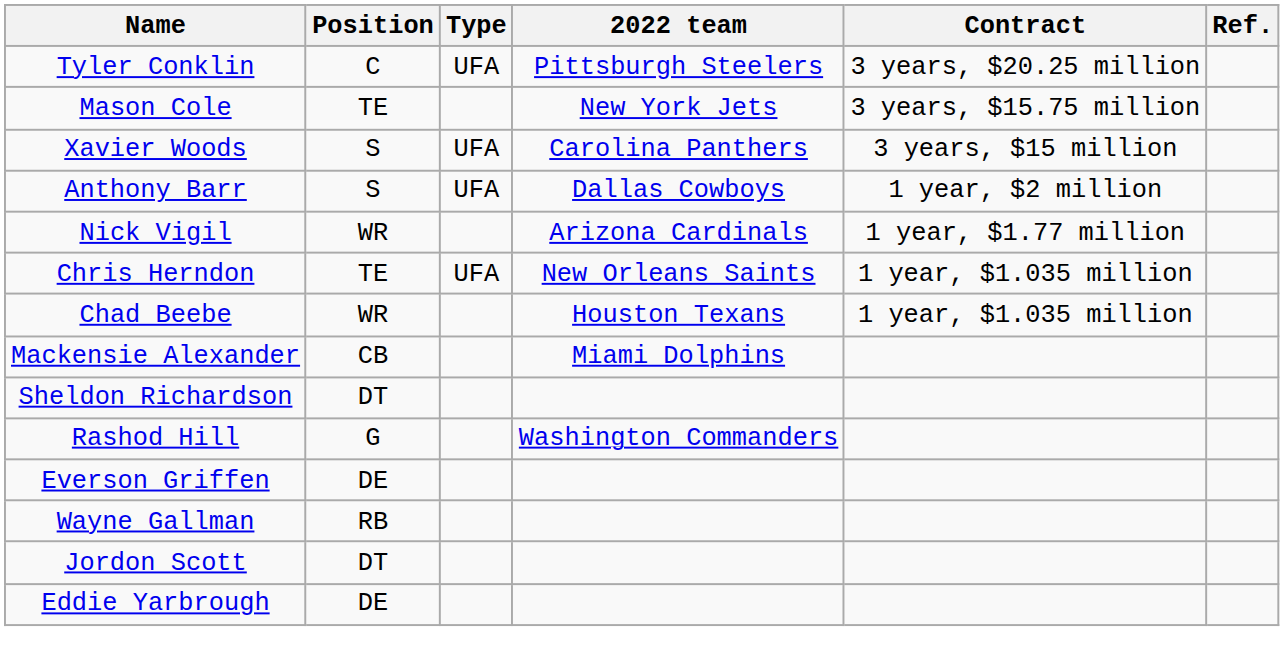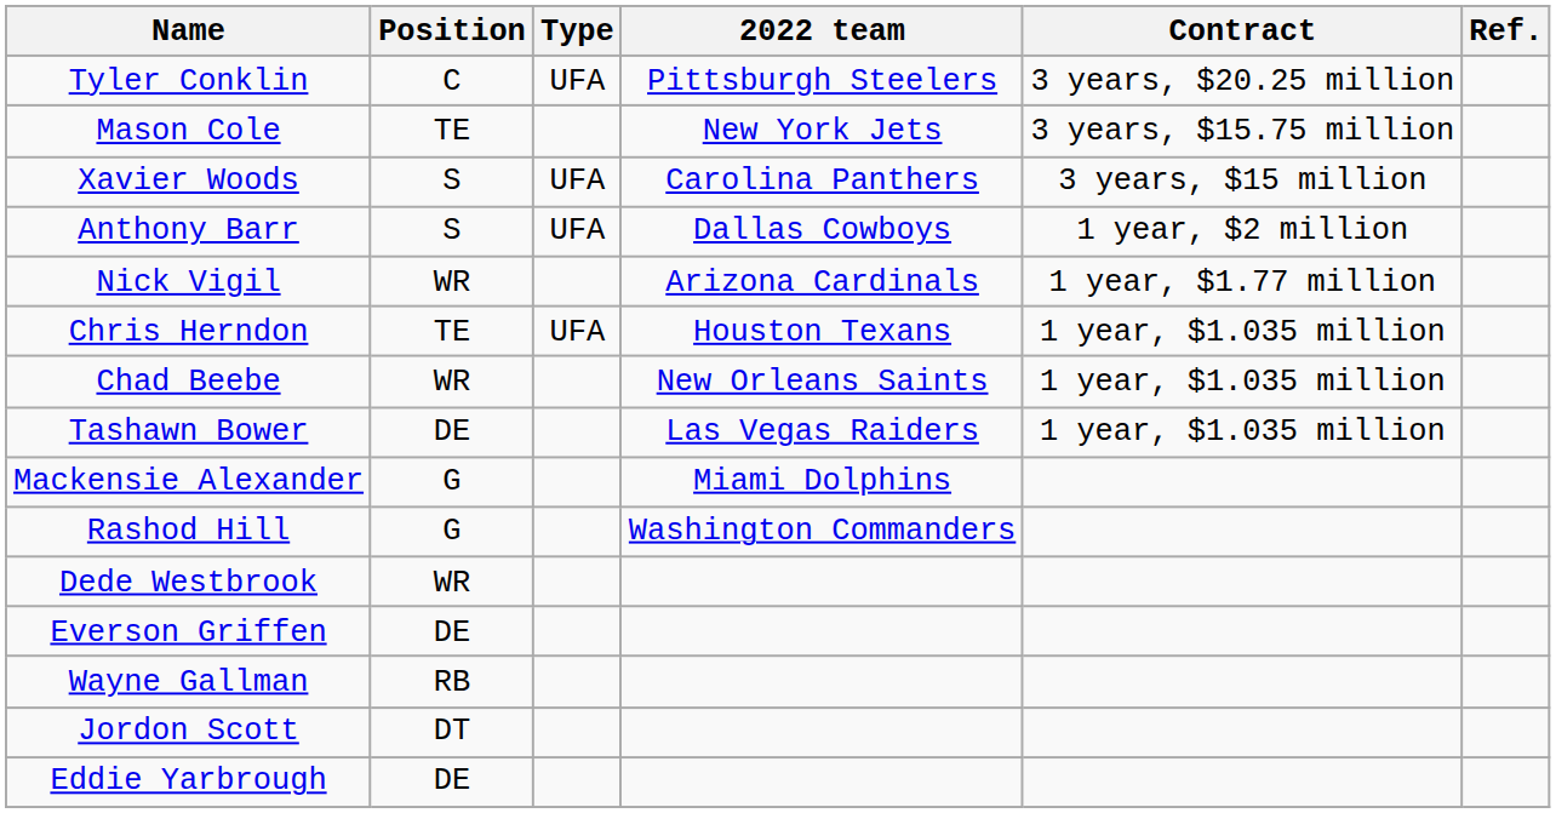Chris Herndon | 2022 team: New Orleans Saints -> Houston Texans
Chad Beebe | 2022 team: Houston Texans -> New Orleans Saints
+ row: Tashawn Bower | DE | Las Vegas Raiders | 1 year, $1.035 million
Mackensie Alexander | Position: CB -> G
- row: Sheldon Richardson | DT
+ row: Dede Westbrook | WR
